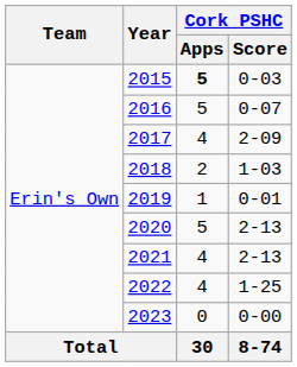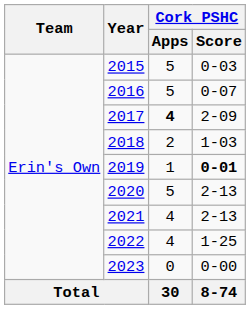2015 | Cork PSHC / Apps: bold -> normal
2017 | Cork PSHC / Apps: normal -> bold
2019 | Cork PSHC / Score: normal -> bold
